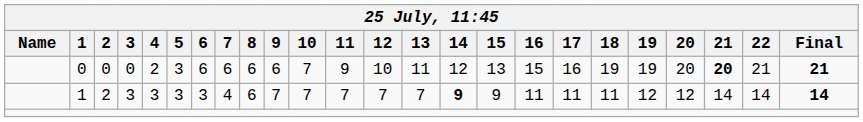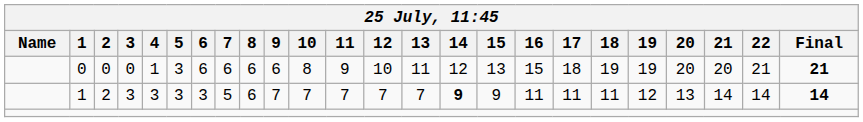row 3 | 4: 2 -> 1
row 3 | 10: 7 -> 8
row 3 | 17: 16 -> 18
row 3 | 21: bold -> normal
row 4 | 7: 4 -> 5
row 4 | 20: 12 -> 13
